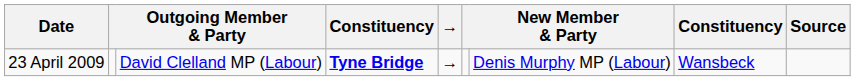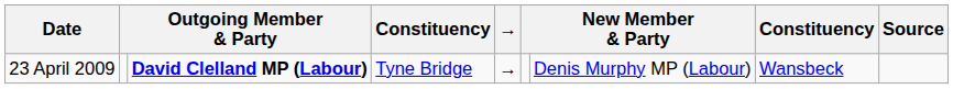23 April 2009 | column 3: normal -> bold
23 April 2009 | column 4: bold -> normal
